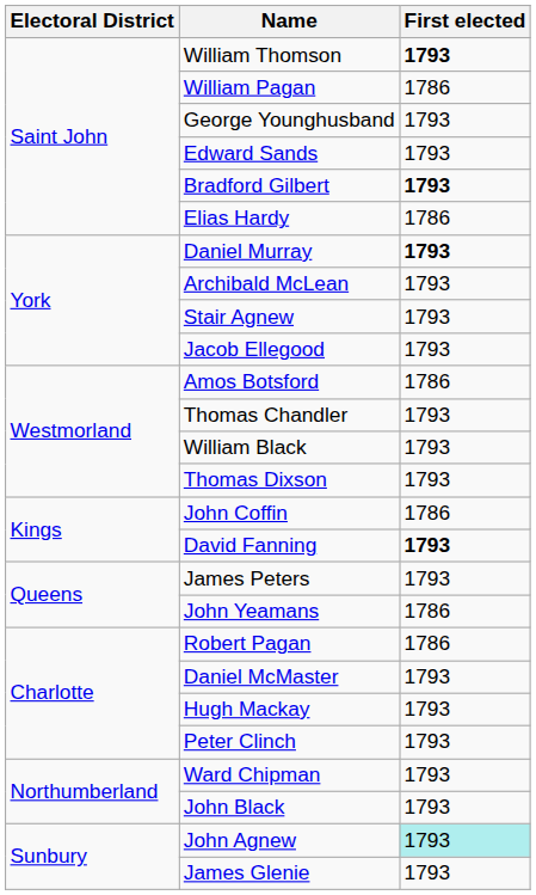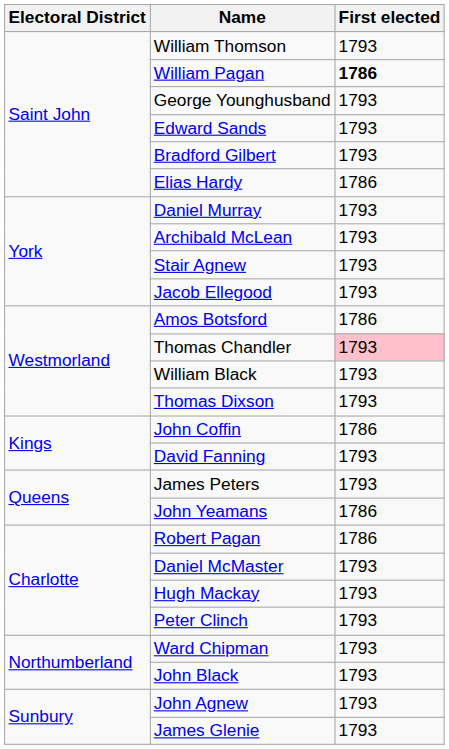William Thomson | First elected: bold -> normal
William Pagan | First elected: normal -> bold
Bradford Gilbert | First elected: bold -> normal
Daniel Murray | First elected: bold -> normal
Thomas Chandler | First elected: no background -> pink background
David Fanning | First elected: bold -> normal
John Agnew | First elected: paleturquoise background -> no background
